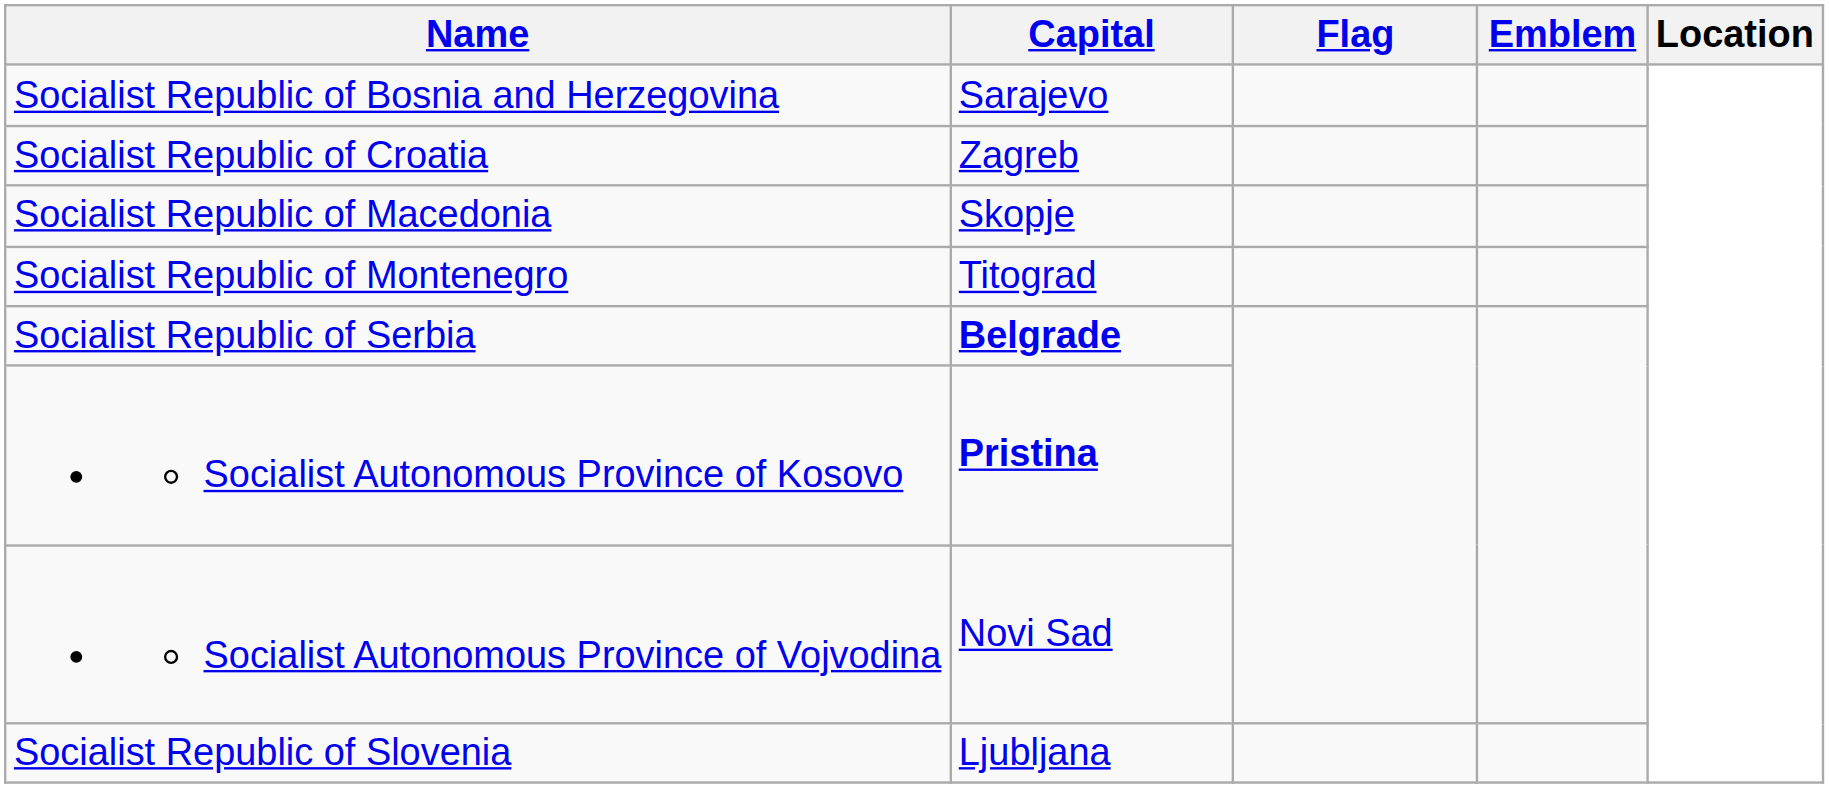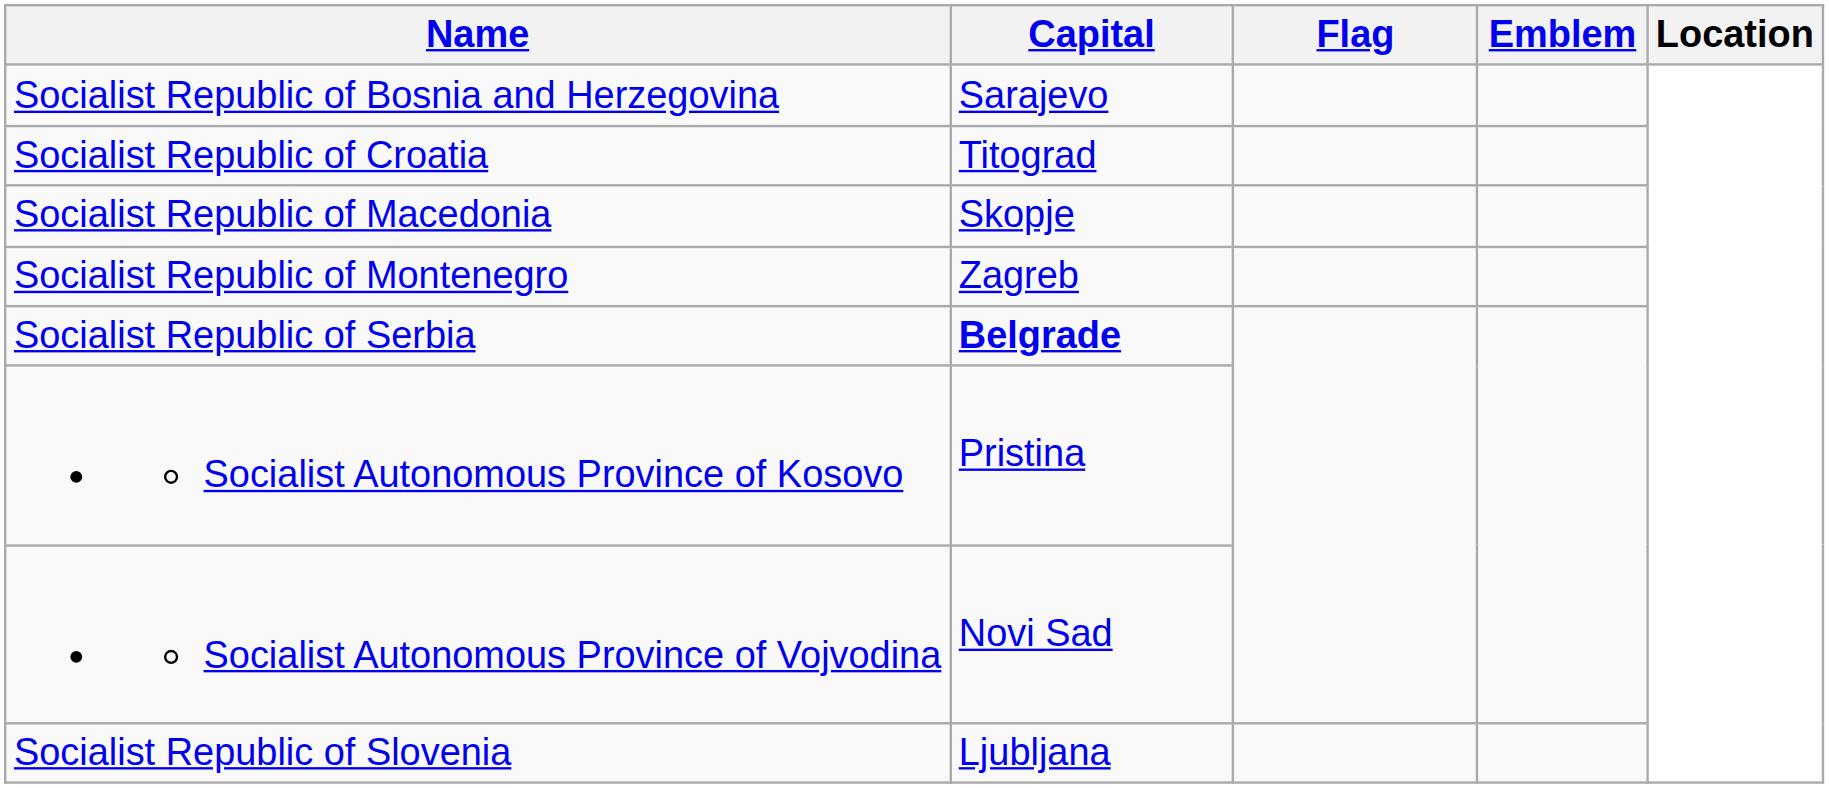Socialist Republic of Croatia | Capital: Zagreb -> Titograd
Socialist Republic of Montenegro | Capital: Titograd -> Zagreb
Socialist Autonomous Province of Kosovo | Capital: bold -> normal
